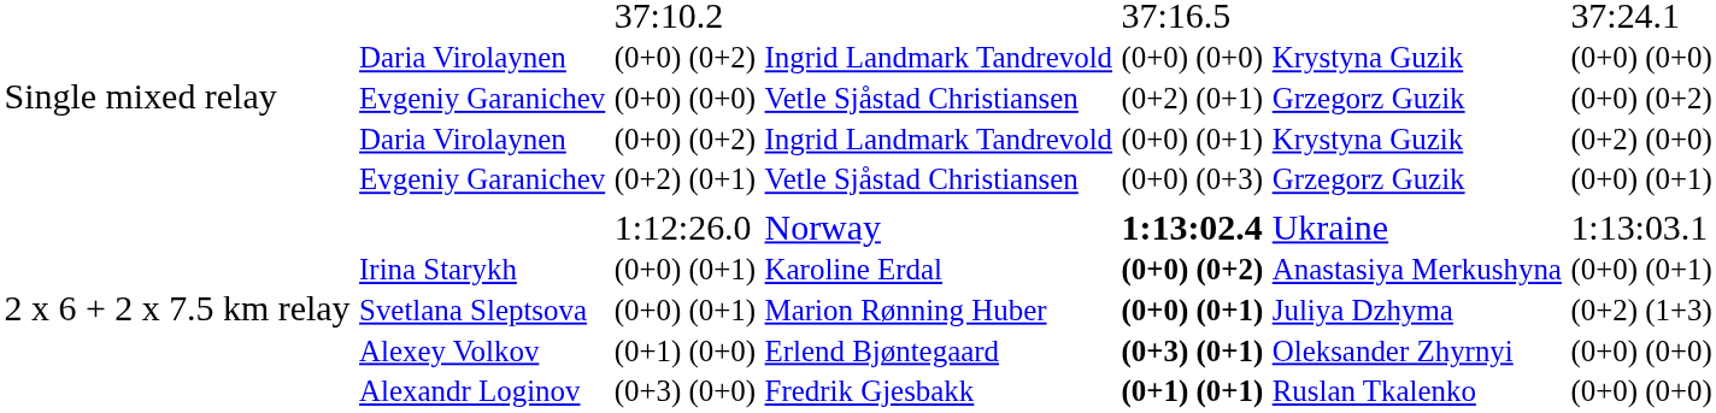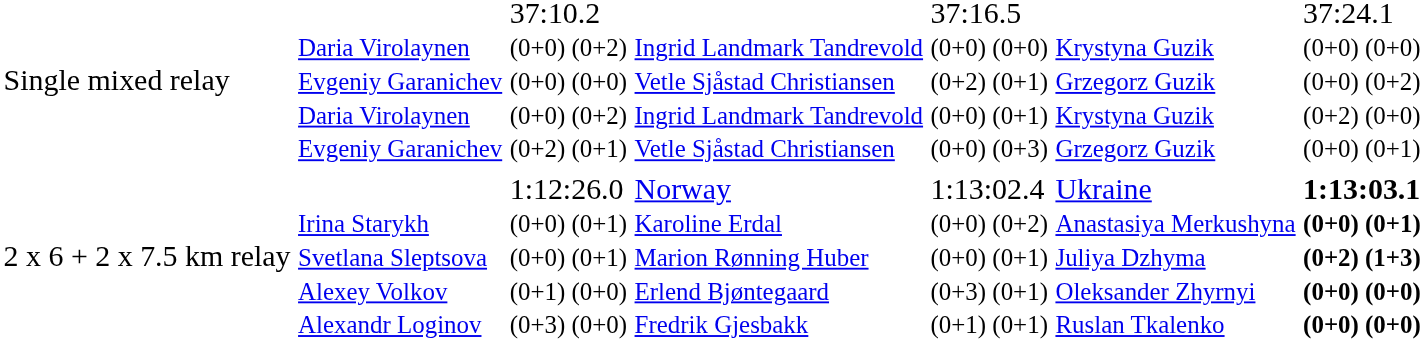2 x 6 + 2 x 7.5 km relay | column 5: bold -> normal
2 x 6 + 2 x 7.5 km relay | column 7: normal -> bold
